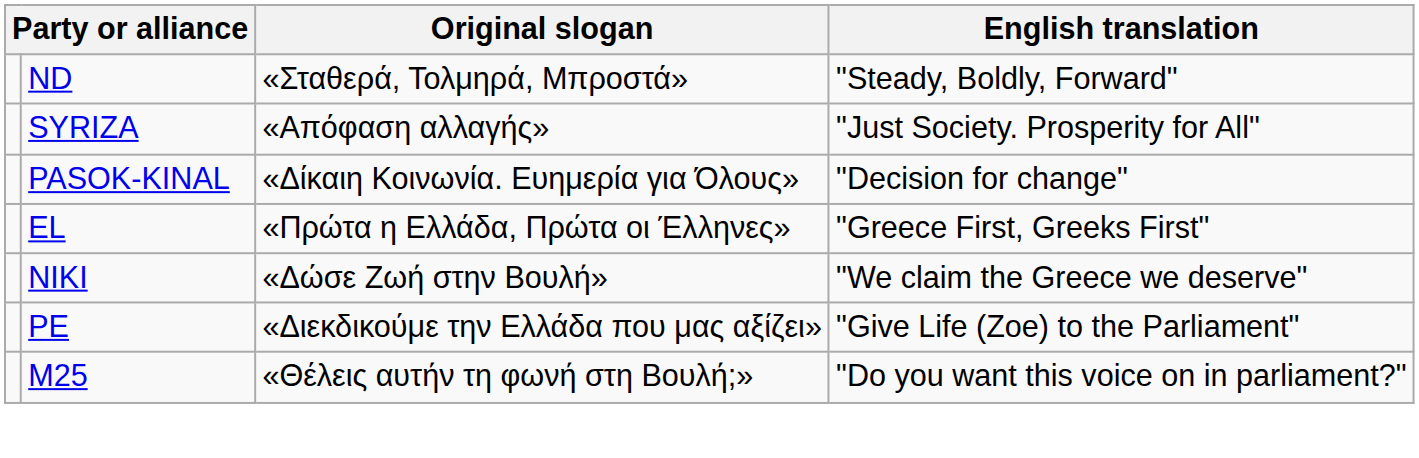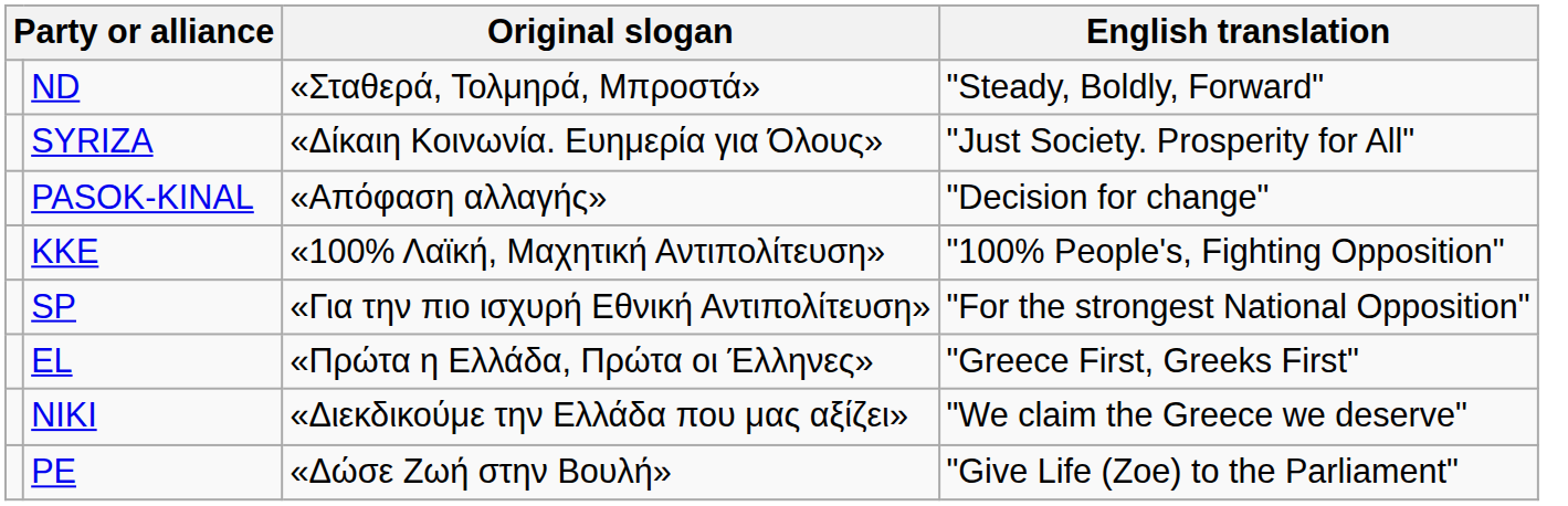SYRIZA | Original slogan: «Απόφαση αλλαγής» -> «Δίκαιη Κοινωνία. Ευημερία για Όλους»
PASOK-KINAL | Original slogan: «Δίκαιη Κοινωνία. Ευημερία για Όλους» -> «Απόφαση αλλαγής»
+ row: KKE | «100% Λαϊκή, Μαχητική Αντιπολίτευση» | "100% People's, Fighting Opposition"
+ row: SP | «Για την πιο ισχυρή Εθνική Αντιπολίτευση» | "For the strongest National Opposition"
NIKI | Original slogan: «Δώσε Ζωή στην Βουλή» -> «Διεκδικούμε την Ελλάδα που μας αξίζει»
PE | Original slogan: «Διεκδικούμε την Ελλάδα που μας αξίζει» -> «Δώσε Ζωή στην Βουλή»
- row: M25 | «Θέλεις αυτήν τη φωνή στη Βουλή;» | "Do you want this voice on in parliament?"
